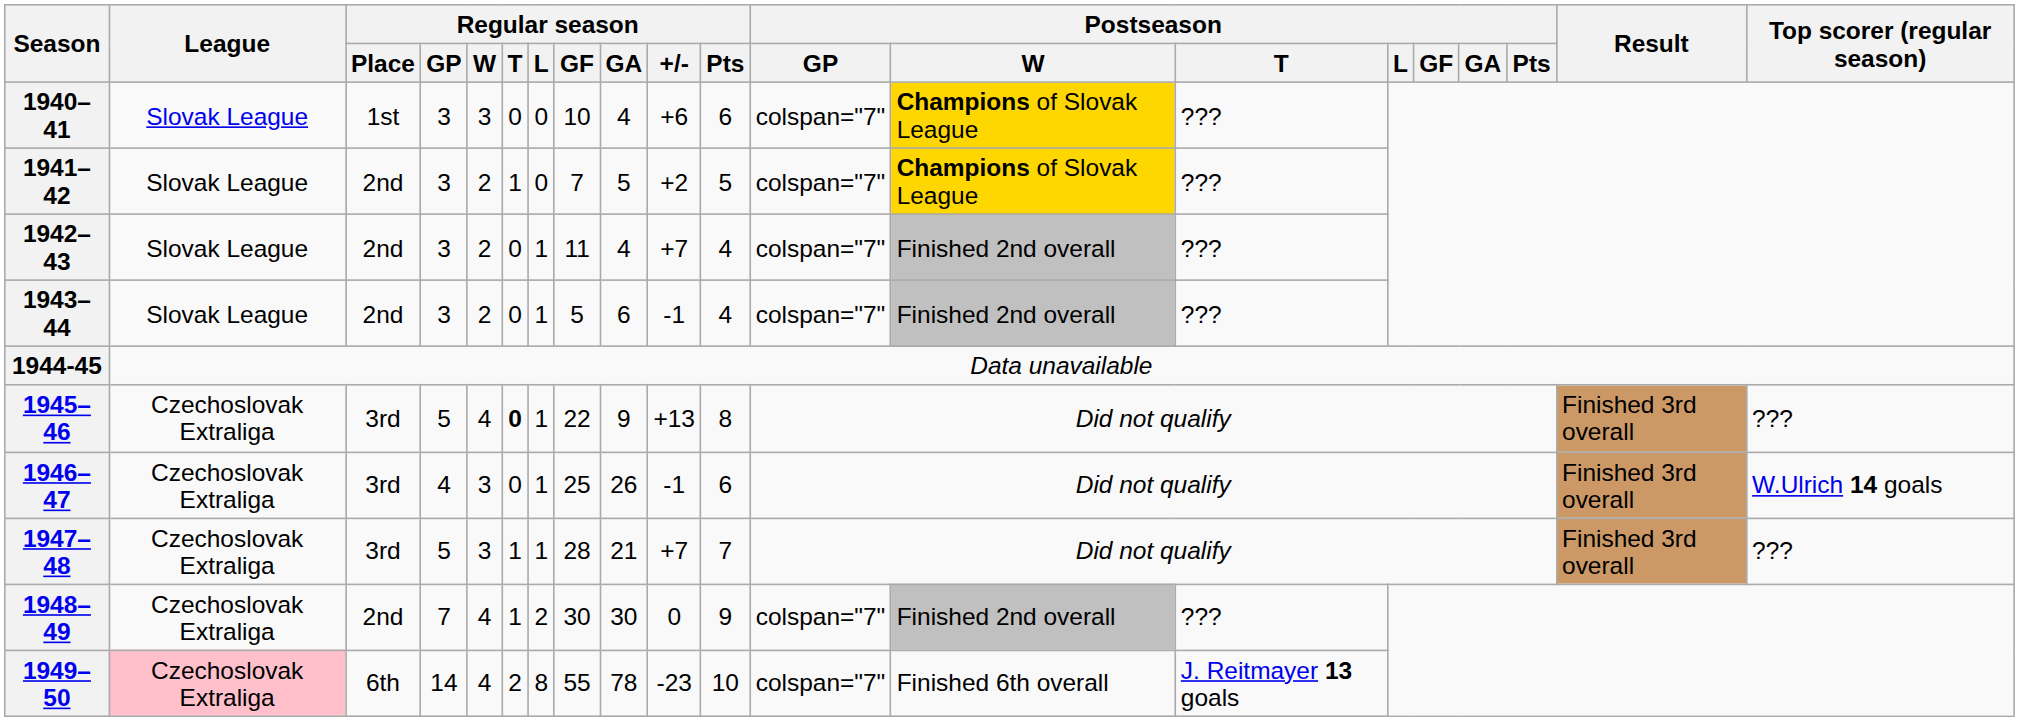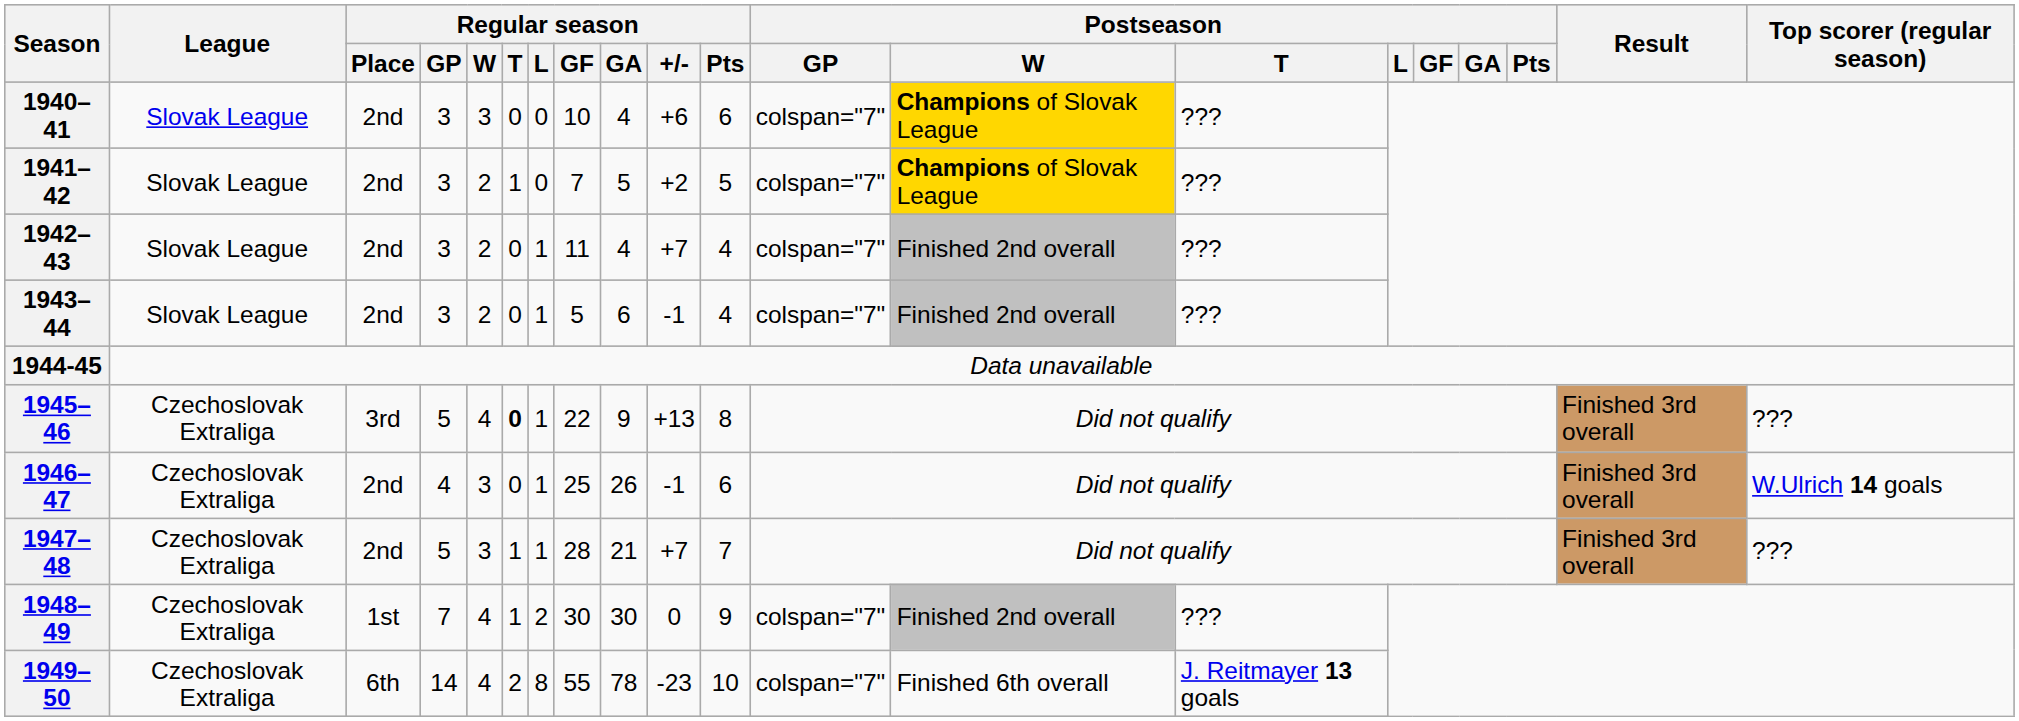1940–41 | Regular season / Place: 1st -> 2nd
1946–47 | Regular season / Place: 3rd -> 2nd
1947–48 | Regular season / Place: 3rd -> 2nd
1948–49 | Regular season / Place: 2nd -> 1st
1949–50 | League: pink background -> no background
